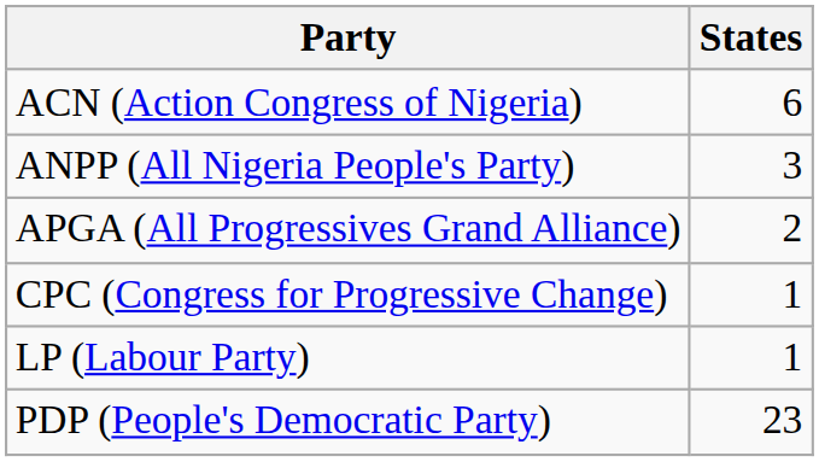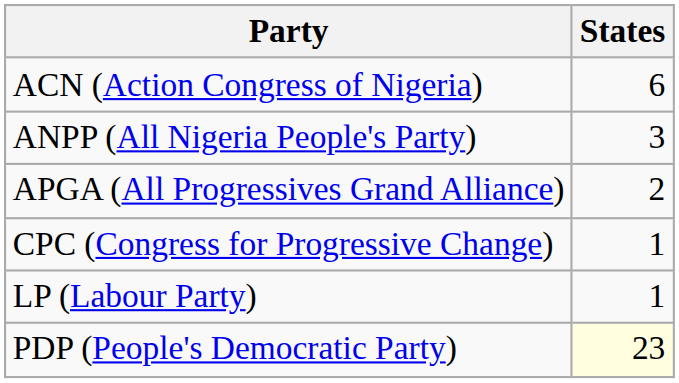PDP (People's Democratic Party) | States: no background -> lightyellow background
